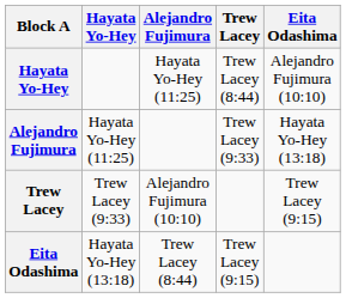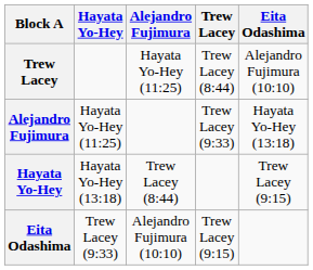row 2 | Block A: Hayata Yo-Hey -> Trew Lacey
row 4 | Block A: Trew Lacey -> Hayata Yo-Hey
row 4 | Hayata Yo-Hey: Trew Lacey (9:33) -> Hayata Yo-Hey (13:18)
row 4 | Alejandro Fujimura: Alejandro Fujimura (10:10) -> Trew Lacey (8:44)
row 5 | Hayata Yo-Hey: Hayata Yo-Hey (13:18) -> Trew Lacey (9:33)
row 5 | Alejandro Fujimura: Trew Lacey (8:44) -> Alejandro Fujimura (10:10)
